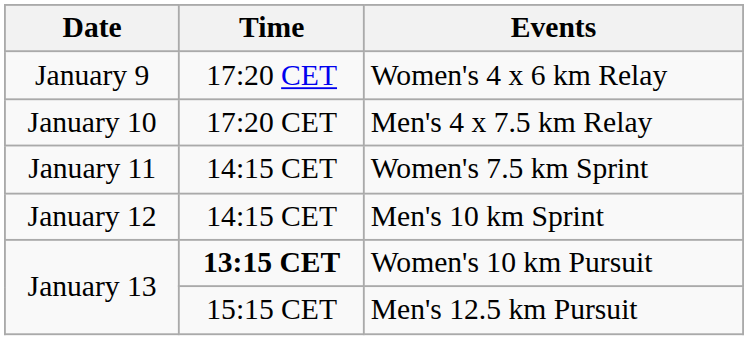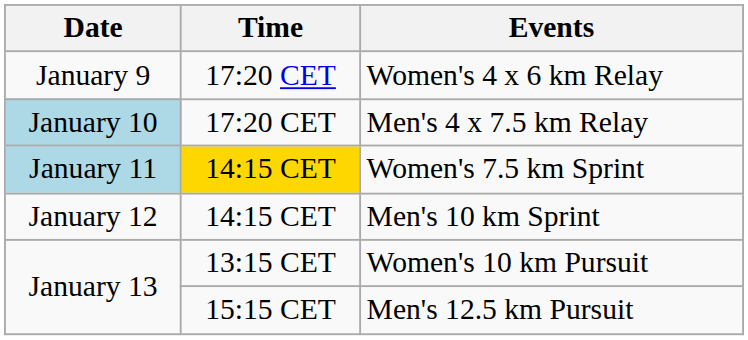Men's 4 x 7.5 km Relay | Date: no background -> lightblue background
Women's 7.5 km Sprint | Date: no background -> lightblue background
Women's 7.5 km Sprint | Time: no background -> gold background
Women's 10 km Pursuit | Time: bold -> normal
